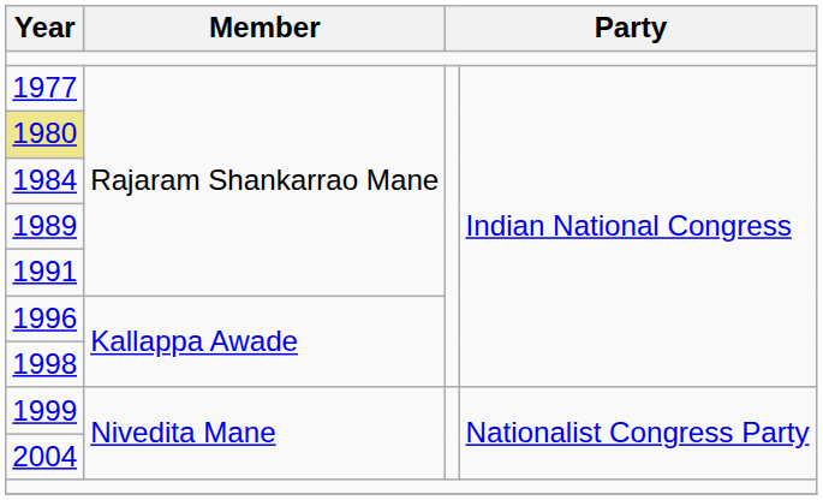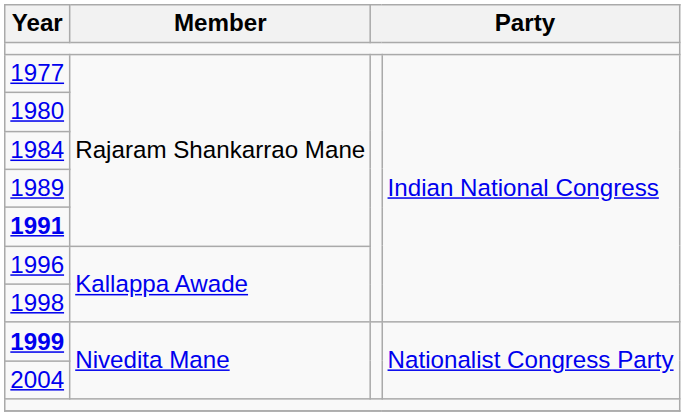1980 | Year: khaki background -> no background
1991 | Year: normal -> bold
1999 | Year: normal -> bold
